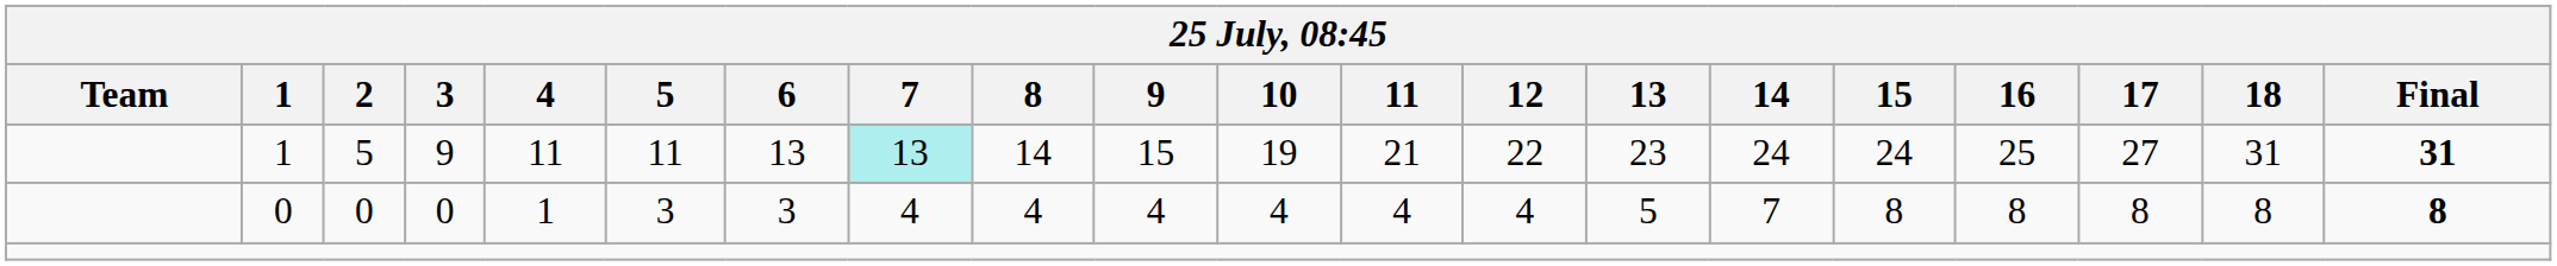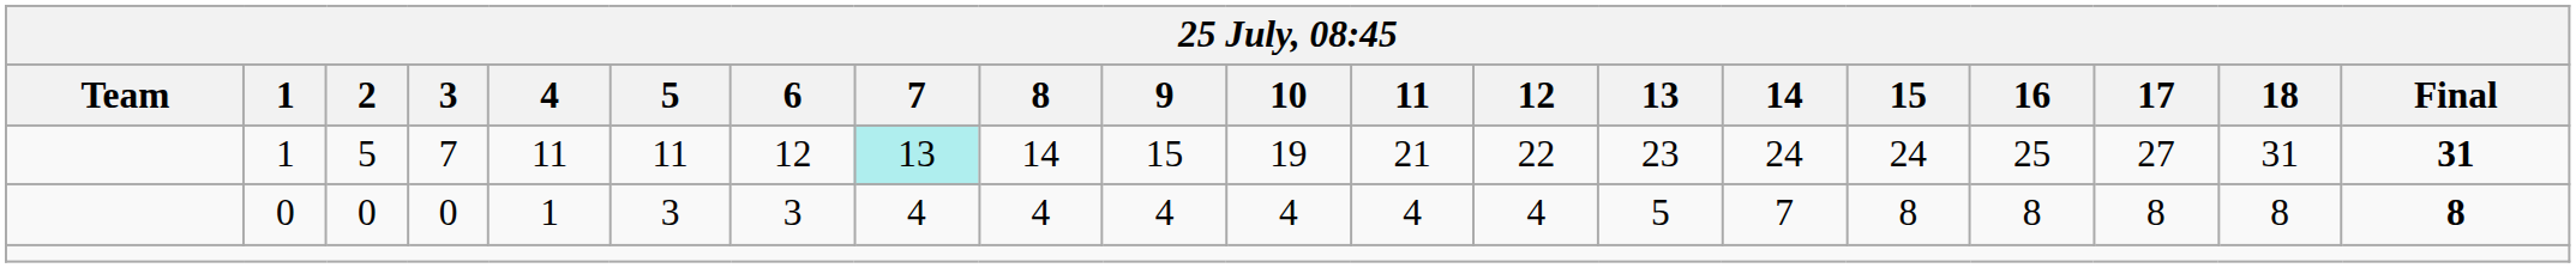row 3 | 3: 9 -> 7
row 3 | 6: 13 -> 12
